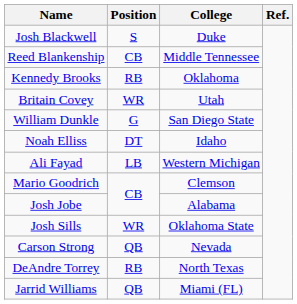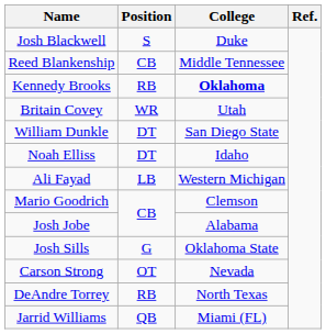Kennedy Brooks | College: normal -> bold
William Dunkle | Position: G -> DT
Josh Sills | Position: WR -> G
Carson Strong | Position: QB -> OT
